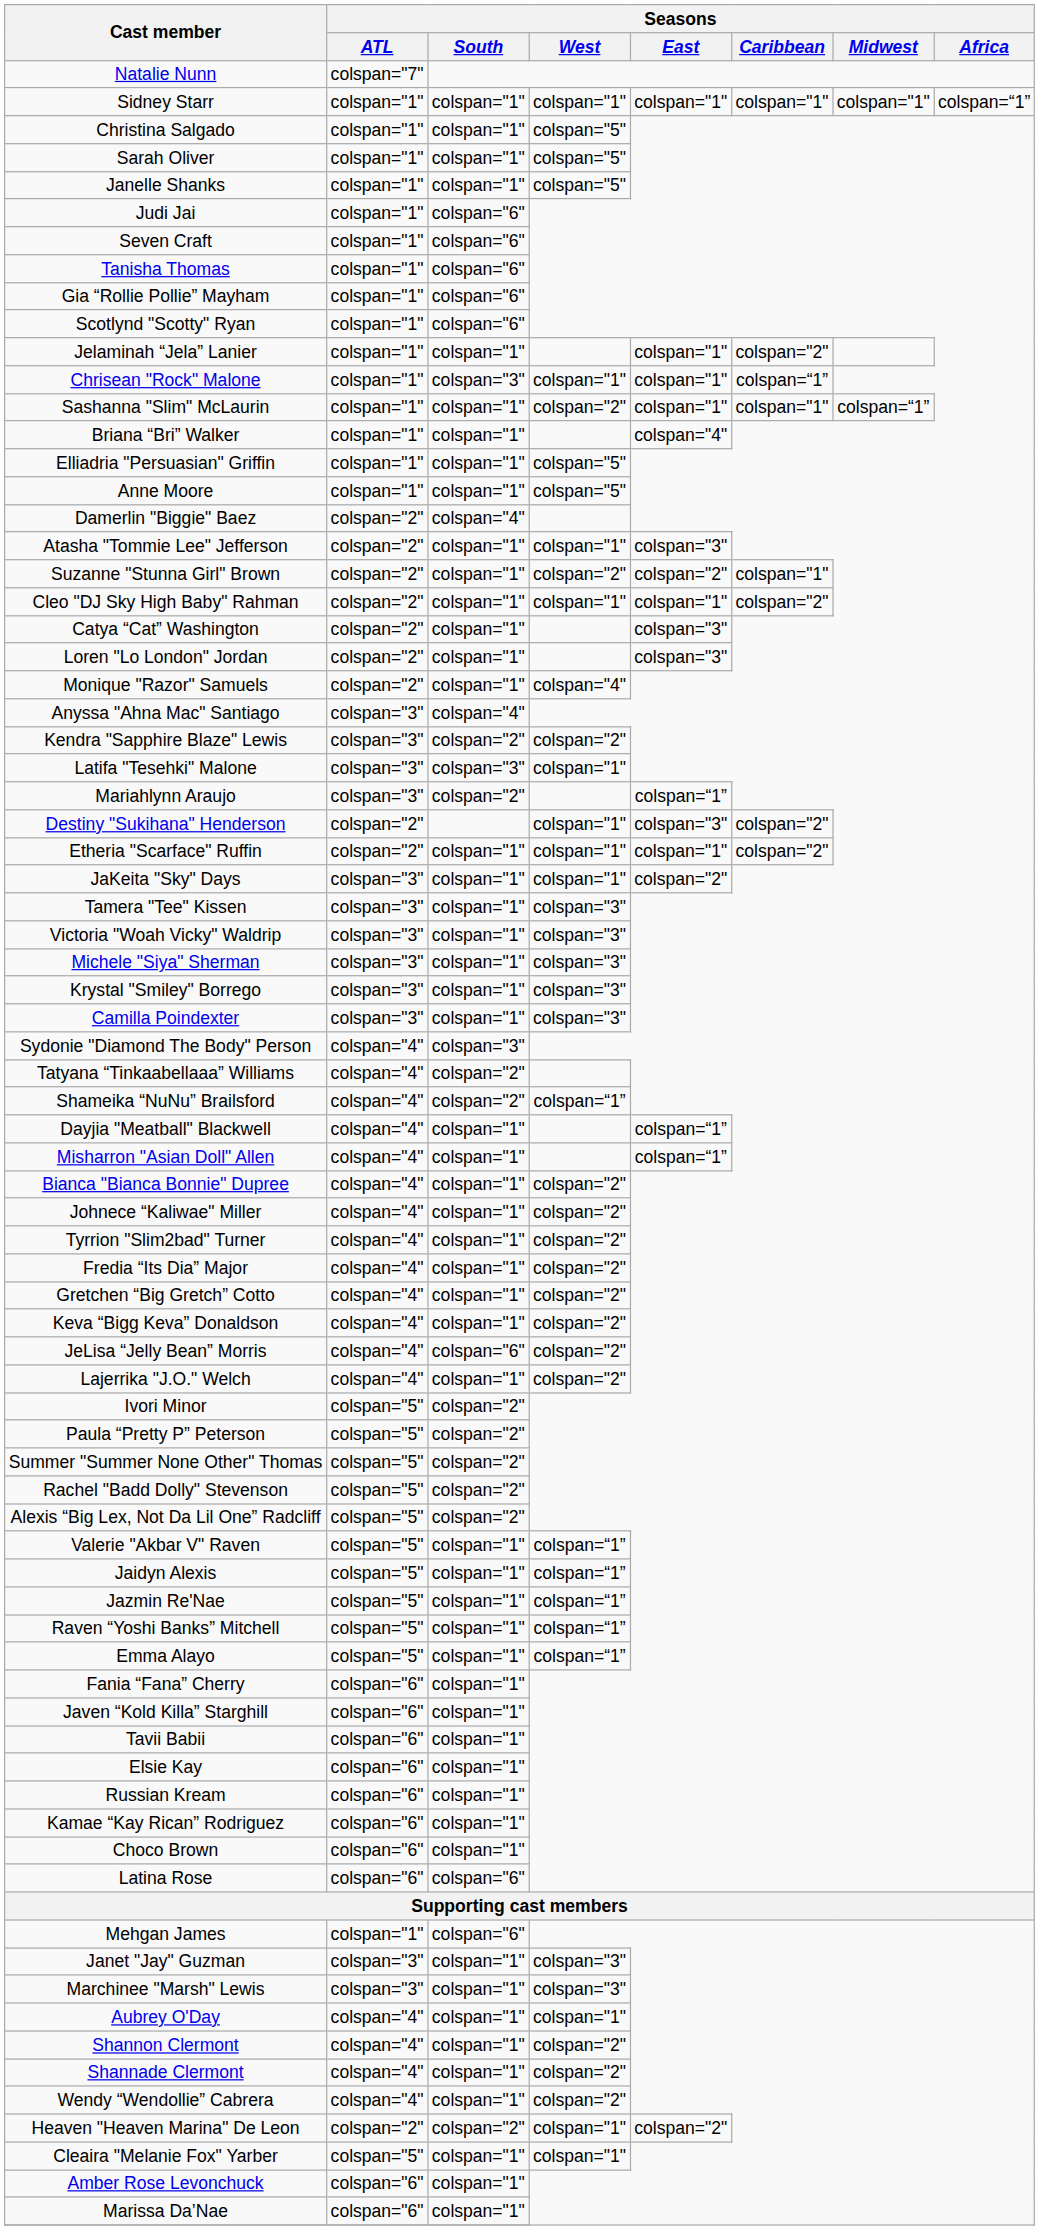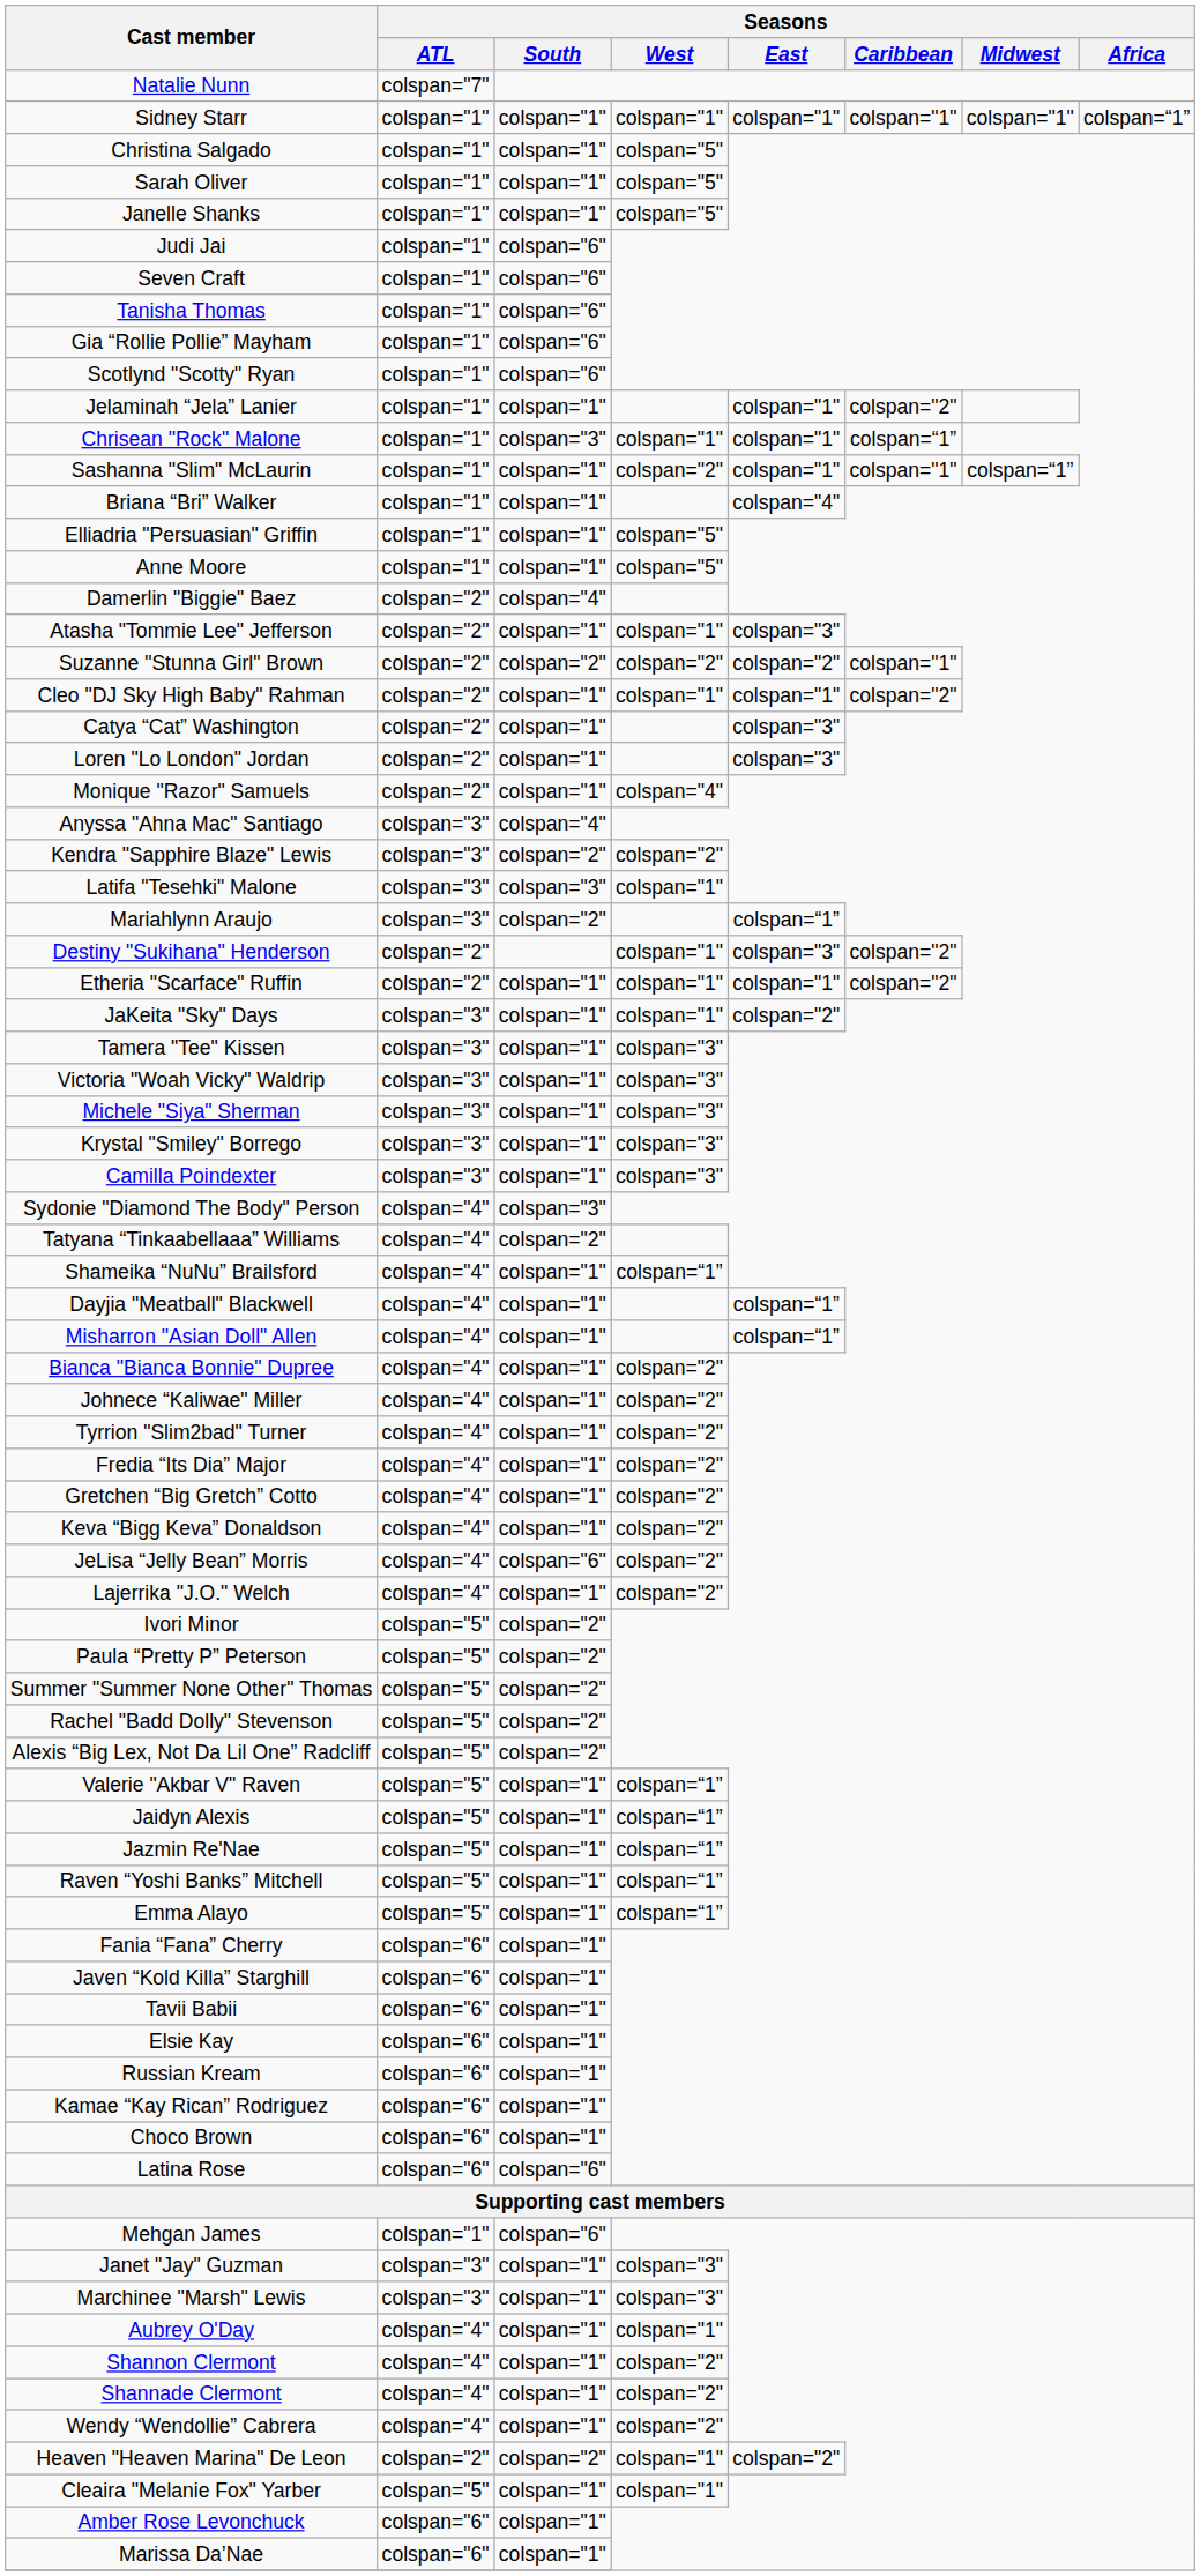Suzanne "Stunna Girl" Brown | Seasons / South: colspan="1" -> colspan="2"
Shameika “NuNu” Brailsford | Seasons / South: colspan="2" -> colspan="1"
